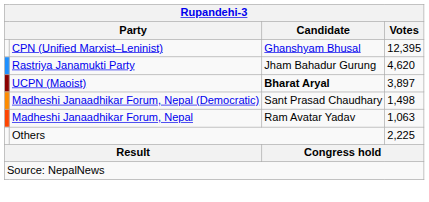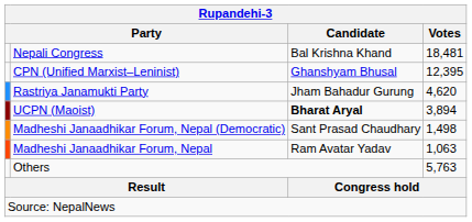+ row: Nepali Congress | Bal Krishna Khand | 18,481
UCPN (Maoist) | Votes: 3,897 -> 3,894
Others | Votes: 2,225 -> 5,763
